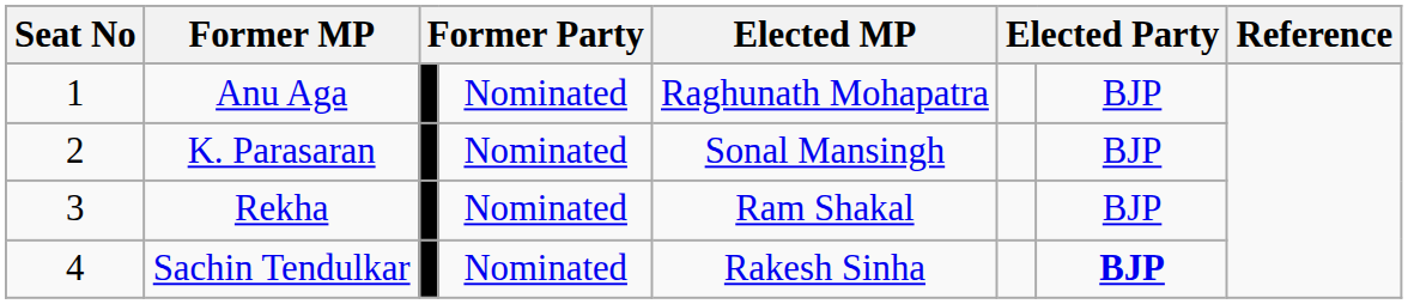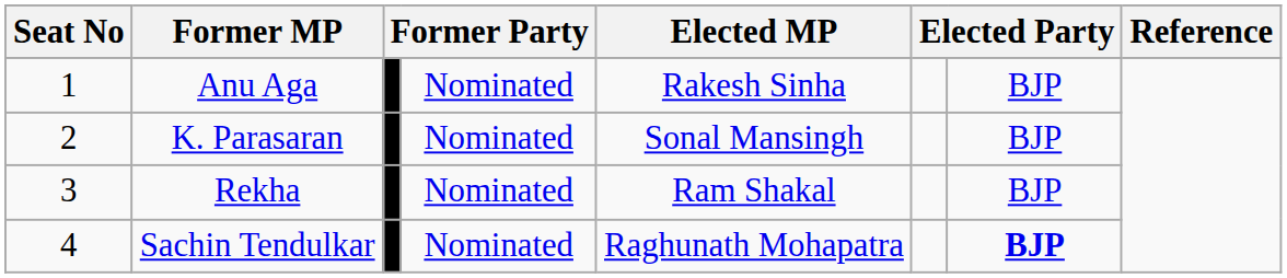Anu Aga | Elected MP: Raghunath Mohapatra -> Rakesh Sinha
Sachin Tendulkar | Elected MP: Rakesh Sinha -> Raghunath Mohapatra
